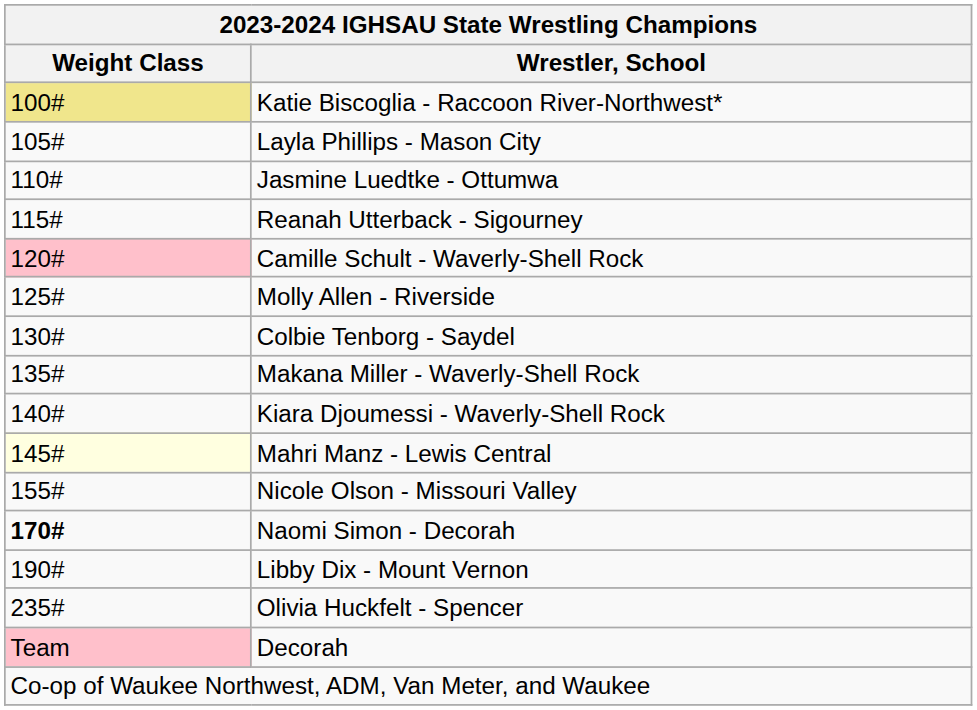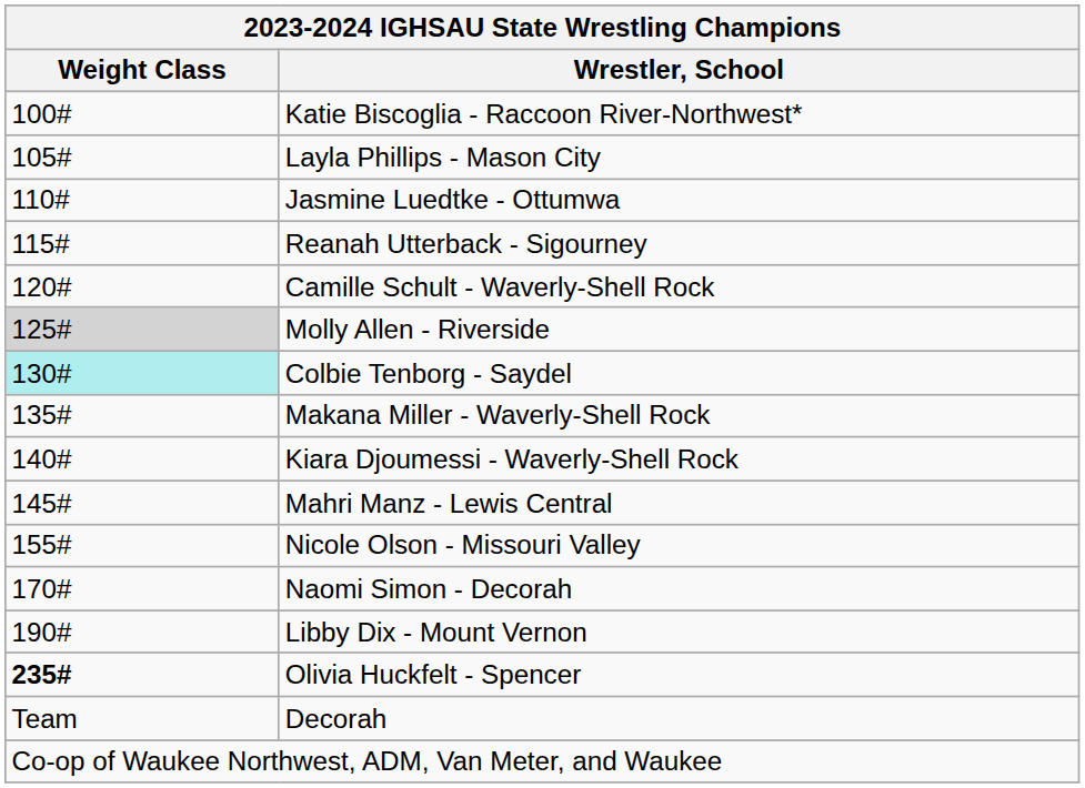Katie Biscoglia - Raccoon River-Northwest* | Weight Class: khaki background -> no background
Camille Schult - Waverly-Shell Rock | Weight Class: pink background -> no background
Molly Allen - Riverside | Weight Class: no background -> lightgrey background
Colbie Tenborg - Saydel | Weight Class: no background -> paleturquoise background
Mahri Manz - Lewis Central | Weight Class: lightyellow background -> no background
Naomi Simon - Decorah | Weight Class: bold -> normal
Olivia Huckfelt - Spencer | Weight Class: normal -> bold
Decorah | Weight Class: pink background -> no background
